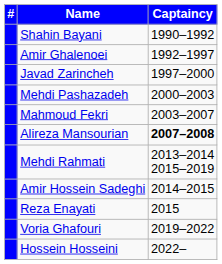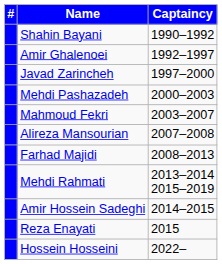Alireza Mansourian | Captaincy: bold -> normal
+ row: Farhad Majidi | 2008–2013
- row: Voria Ghafouri | 2019–2022
